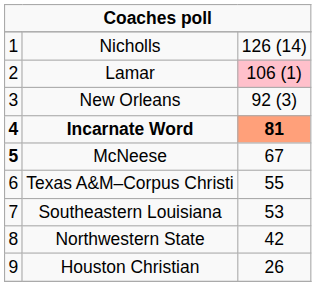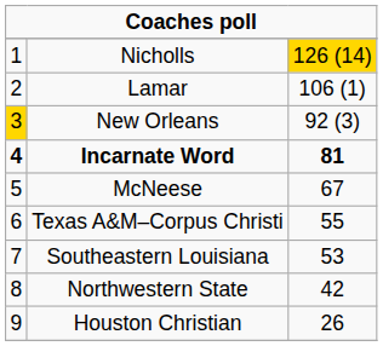Nicholls | column 3: no background -> gold background
Lamar | column 3: pink background -> no background
New Orleans | column 1: no background -> gold background
Incarnate Word | column 3: lightsalmon background -> no background
McNeese | column 1: bold -> normal
